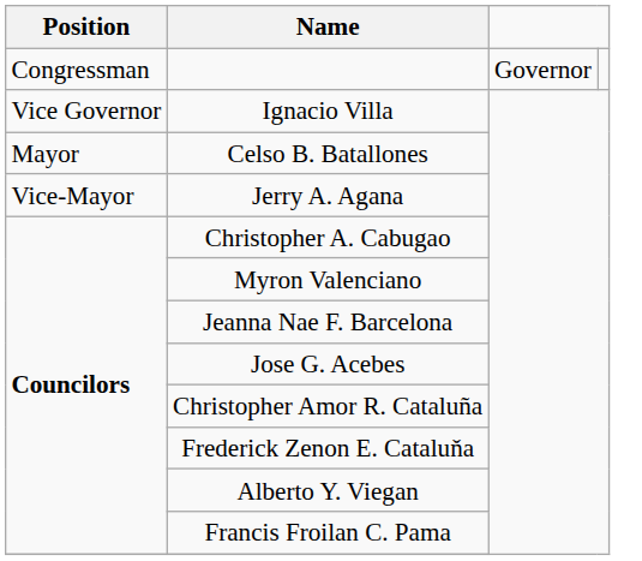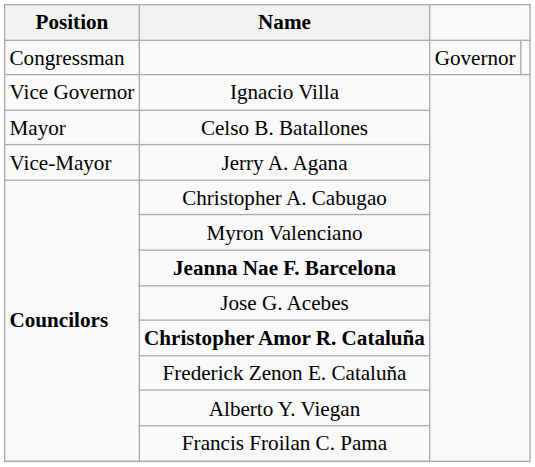Jeanna Nae F. Barcelona | Name: normal -> bold
Christopher Amor R. Cataluña | Name: normal -> bold
